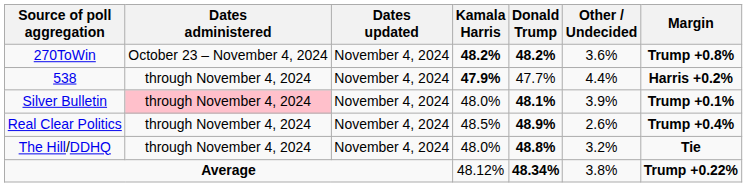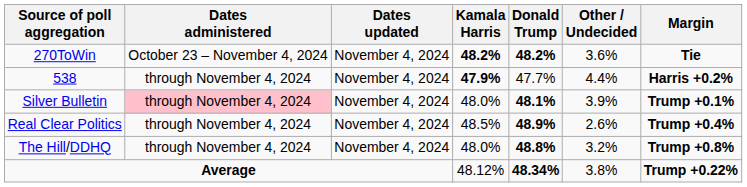270ToWin | Margin: Trump +0.8% -> Tie
The Hill/DDHQ | Margin: Tie -> Trump +0.8%
